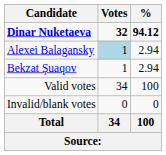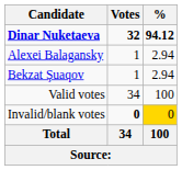Alexei Balagansky | Votes: lightblue background -> no background
Invalid/blank votes | Votes: normal -> bold
Invalid/blank votes | %: no background -> gold background
